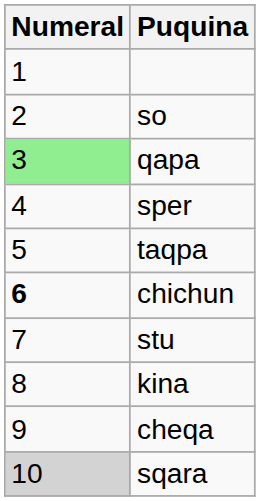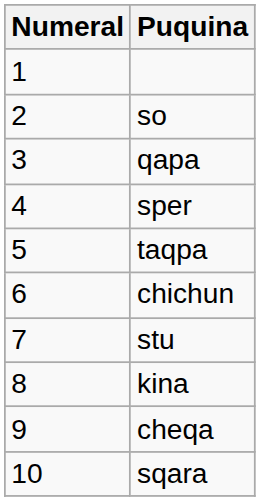qapa | Numeral: lightgreen background -> no background
chichun | Numeral: bold -> normal
sqara | Numeral: lightgrey background -> no background
